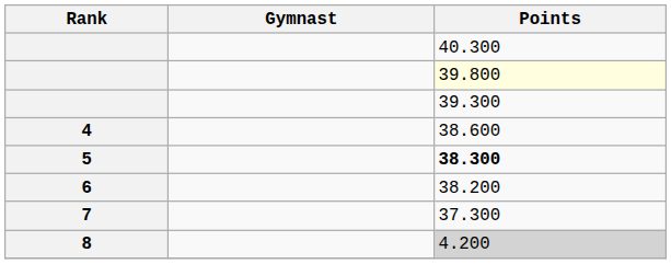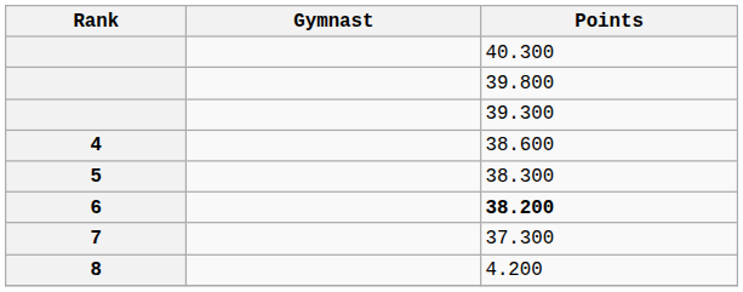39.800 | Points: lightyellow background -> no background
38.300 | Points: bold -> normal
38.200 | Points: normal -> bold
4.200 | Points: lightgrey background -> no background
